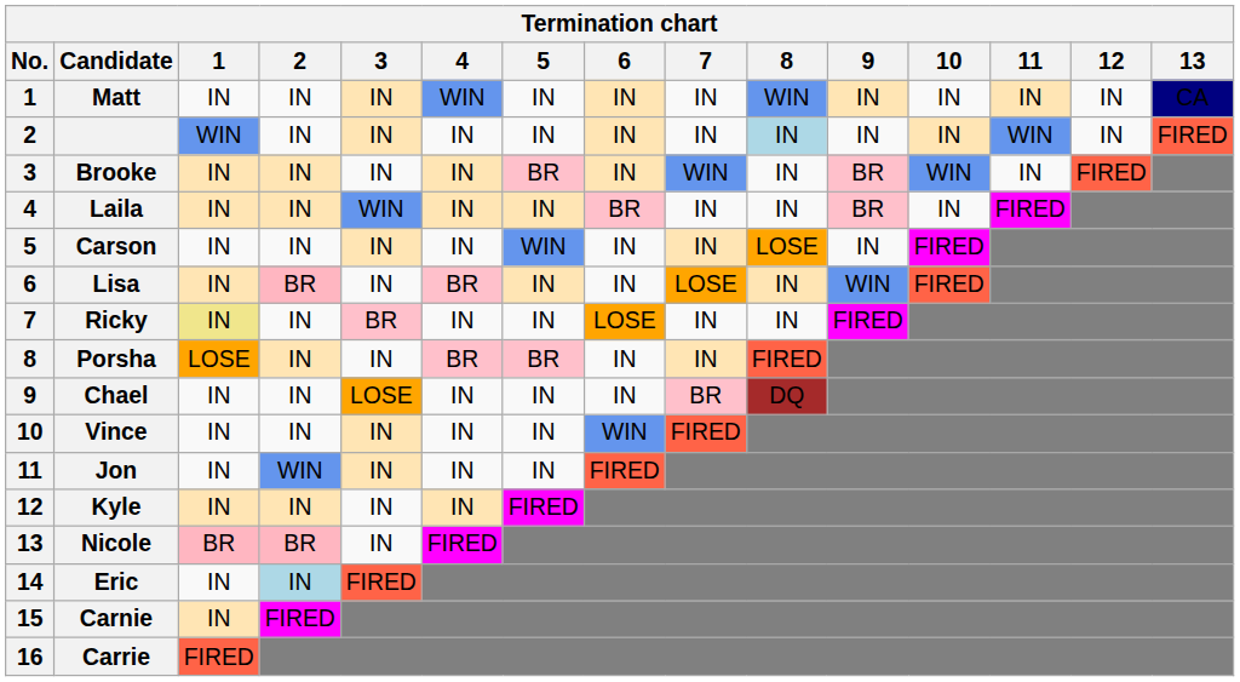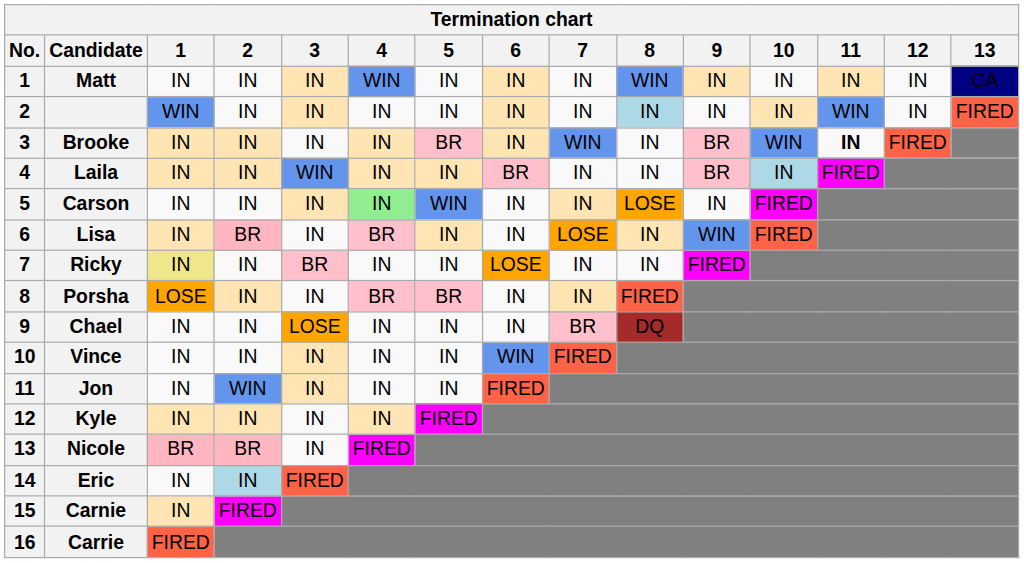Brooke | 11: normal -> bold
Laila | 10: no background -> lightblue background
Carson | 4: no background -> lightgreen background
